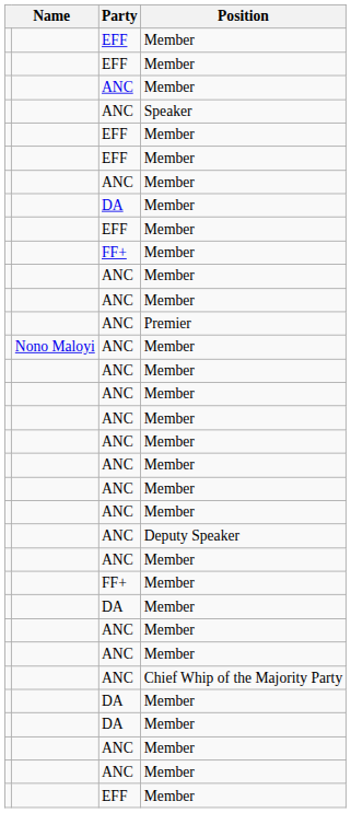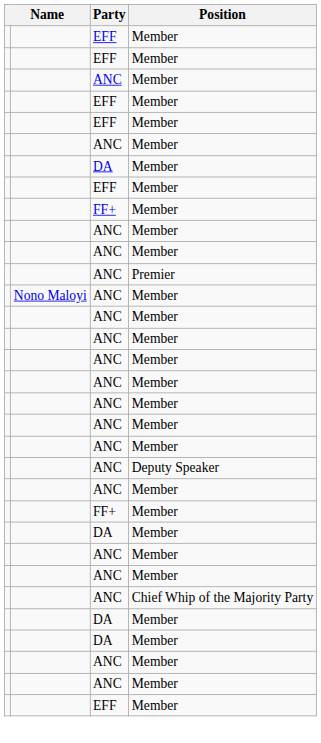- row: ANC | Speaker
